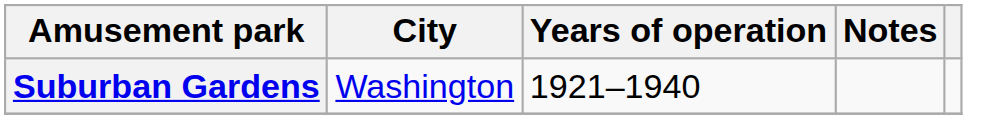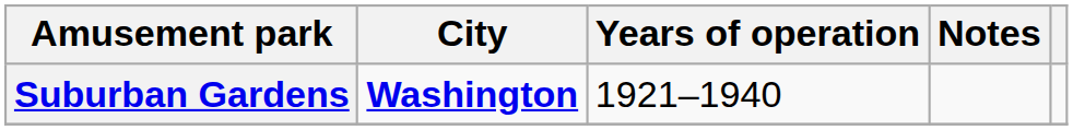Suburban Gardens | City: normal -> bold
